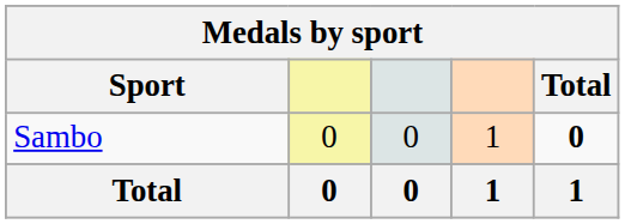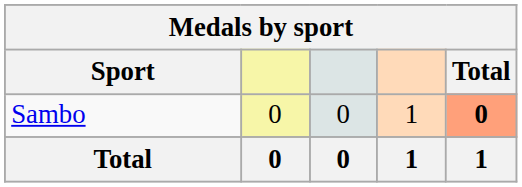Sambo | Total: no background -> lightsalmon background
